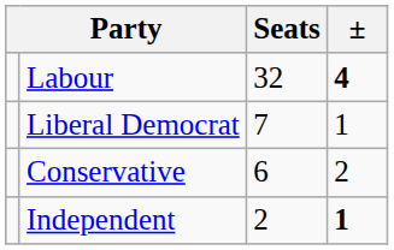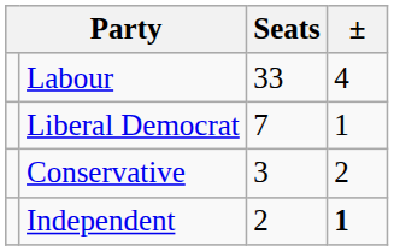Labour | Seats: 32 -> 33
Labour | ±: bold -> normal
Conservative | Seats: 6 -> 3
